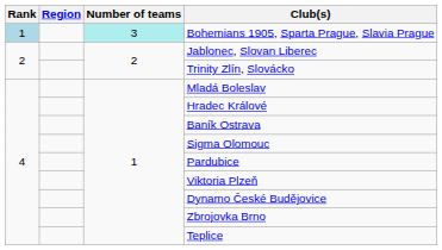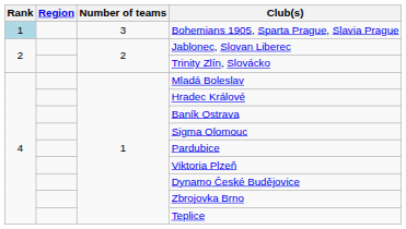Bohemians 1905, Sparta Prague, Slavia Prague | Number of teams: paleturquoise background -> no background
